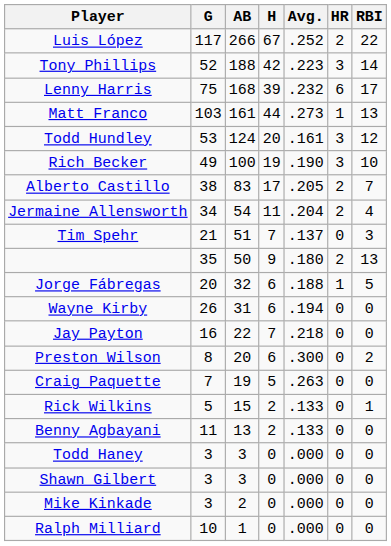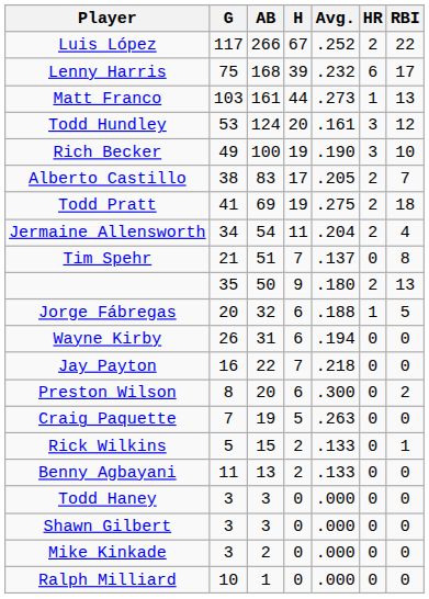- row: Tony Phillips | 52 | 188 | 42 | .223 | 3 | 14
+ row: Todd Pratt | 41 | 69 | 19 | .275 | 2 | 18
Tim Spehr | RBI: 3 -> 8
